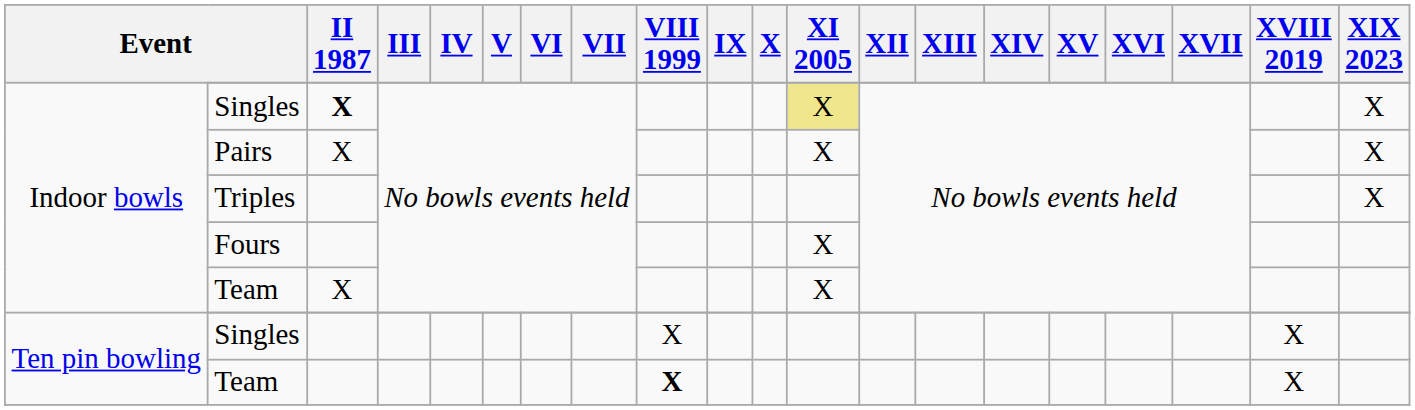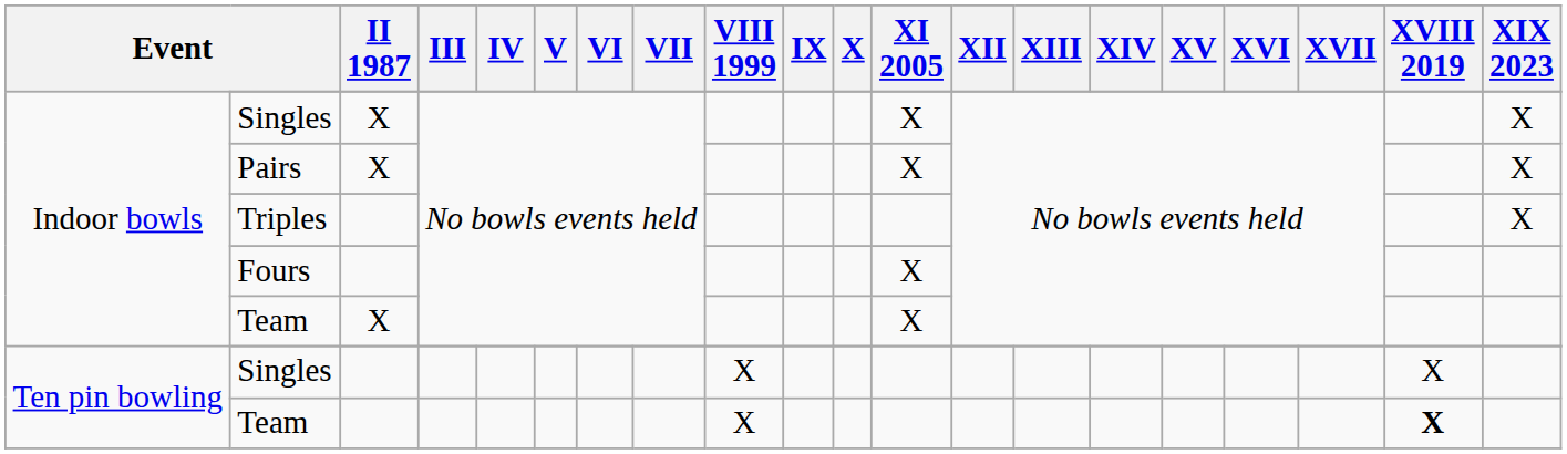Indoor bowls / Singles | II 1987: bold -> normal
Indoor bowls / Singles | XI 2005: khaki background -> no background
Ten pin bowling / Team | VIII 1999: bold -> normal
Ten pin bowling / Team | XVIII 2019: normal -> bold
